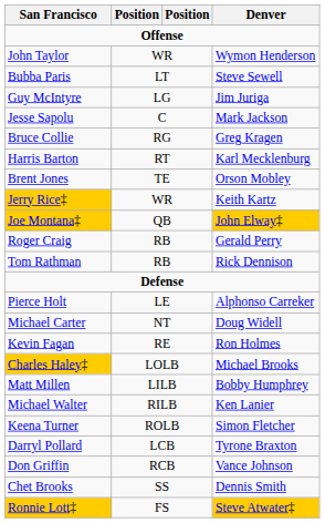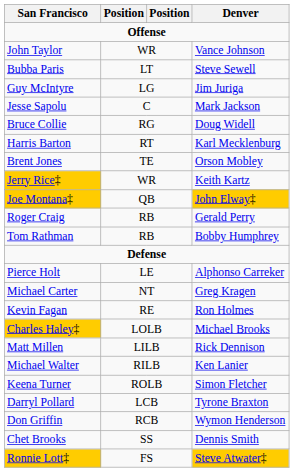John Taylor | Denver: Wymon Henderson -> Vance Johnson
Bruce Collie | Denver: Greg Kragen -> Doug Widell
Tom Rathman | Denver: Rick Dennison -> Bobby Humphrey
Michael Carter | Denver: Doug Widell -> Greg Kragen
Matt Millen | Denver: Bobby Humphrey -> Rick Dennison
Don Griffin | Denver: Vance Johnson -> Wymon Henderson
